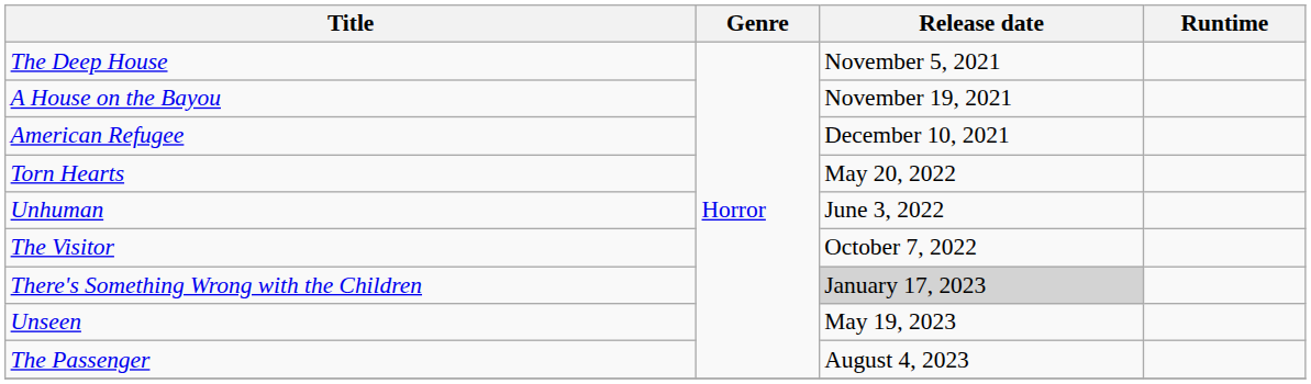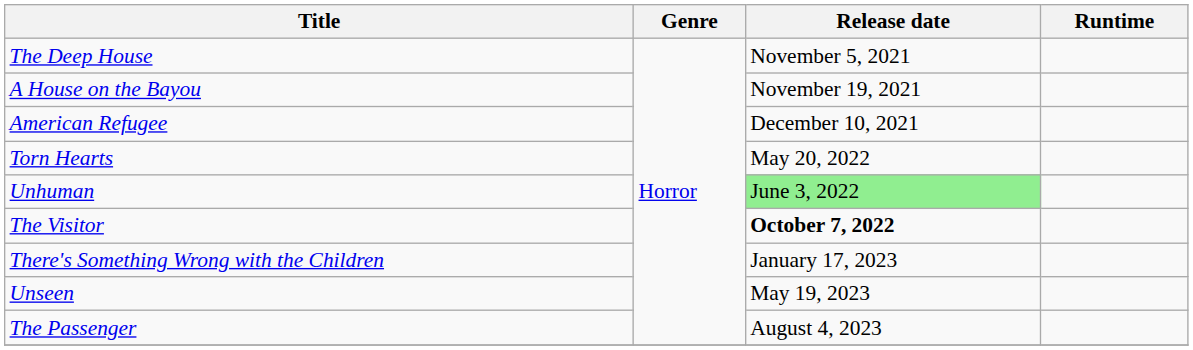Unhuman | Release date: no background -> lightgreen background
The Visitor | Release date: normal -> bold
There's Something Wrong with the Children | Release date: lightgrey background -> no background
